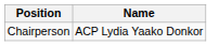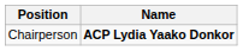Chairperson | Name: normal -> bold
